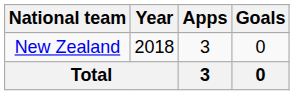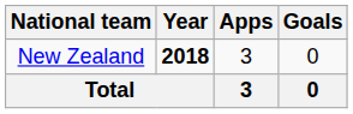New Zealand | Year: normal -> bold
